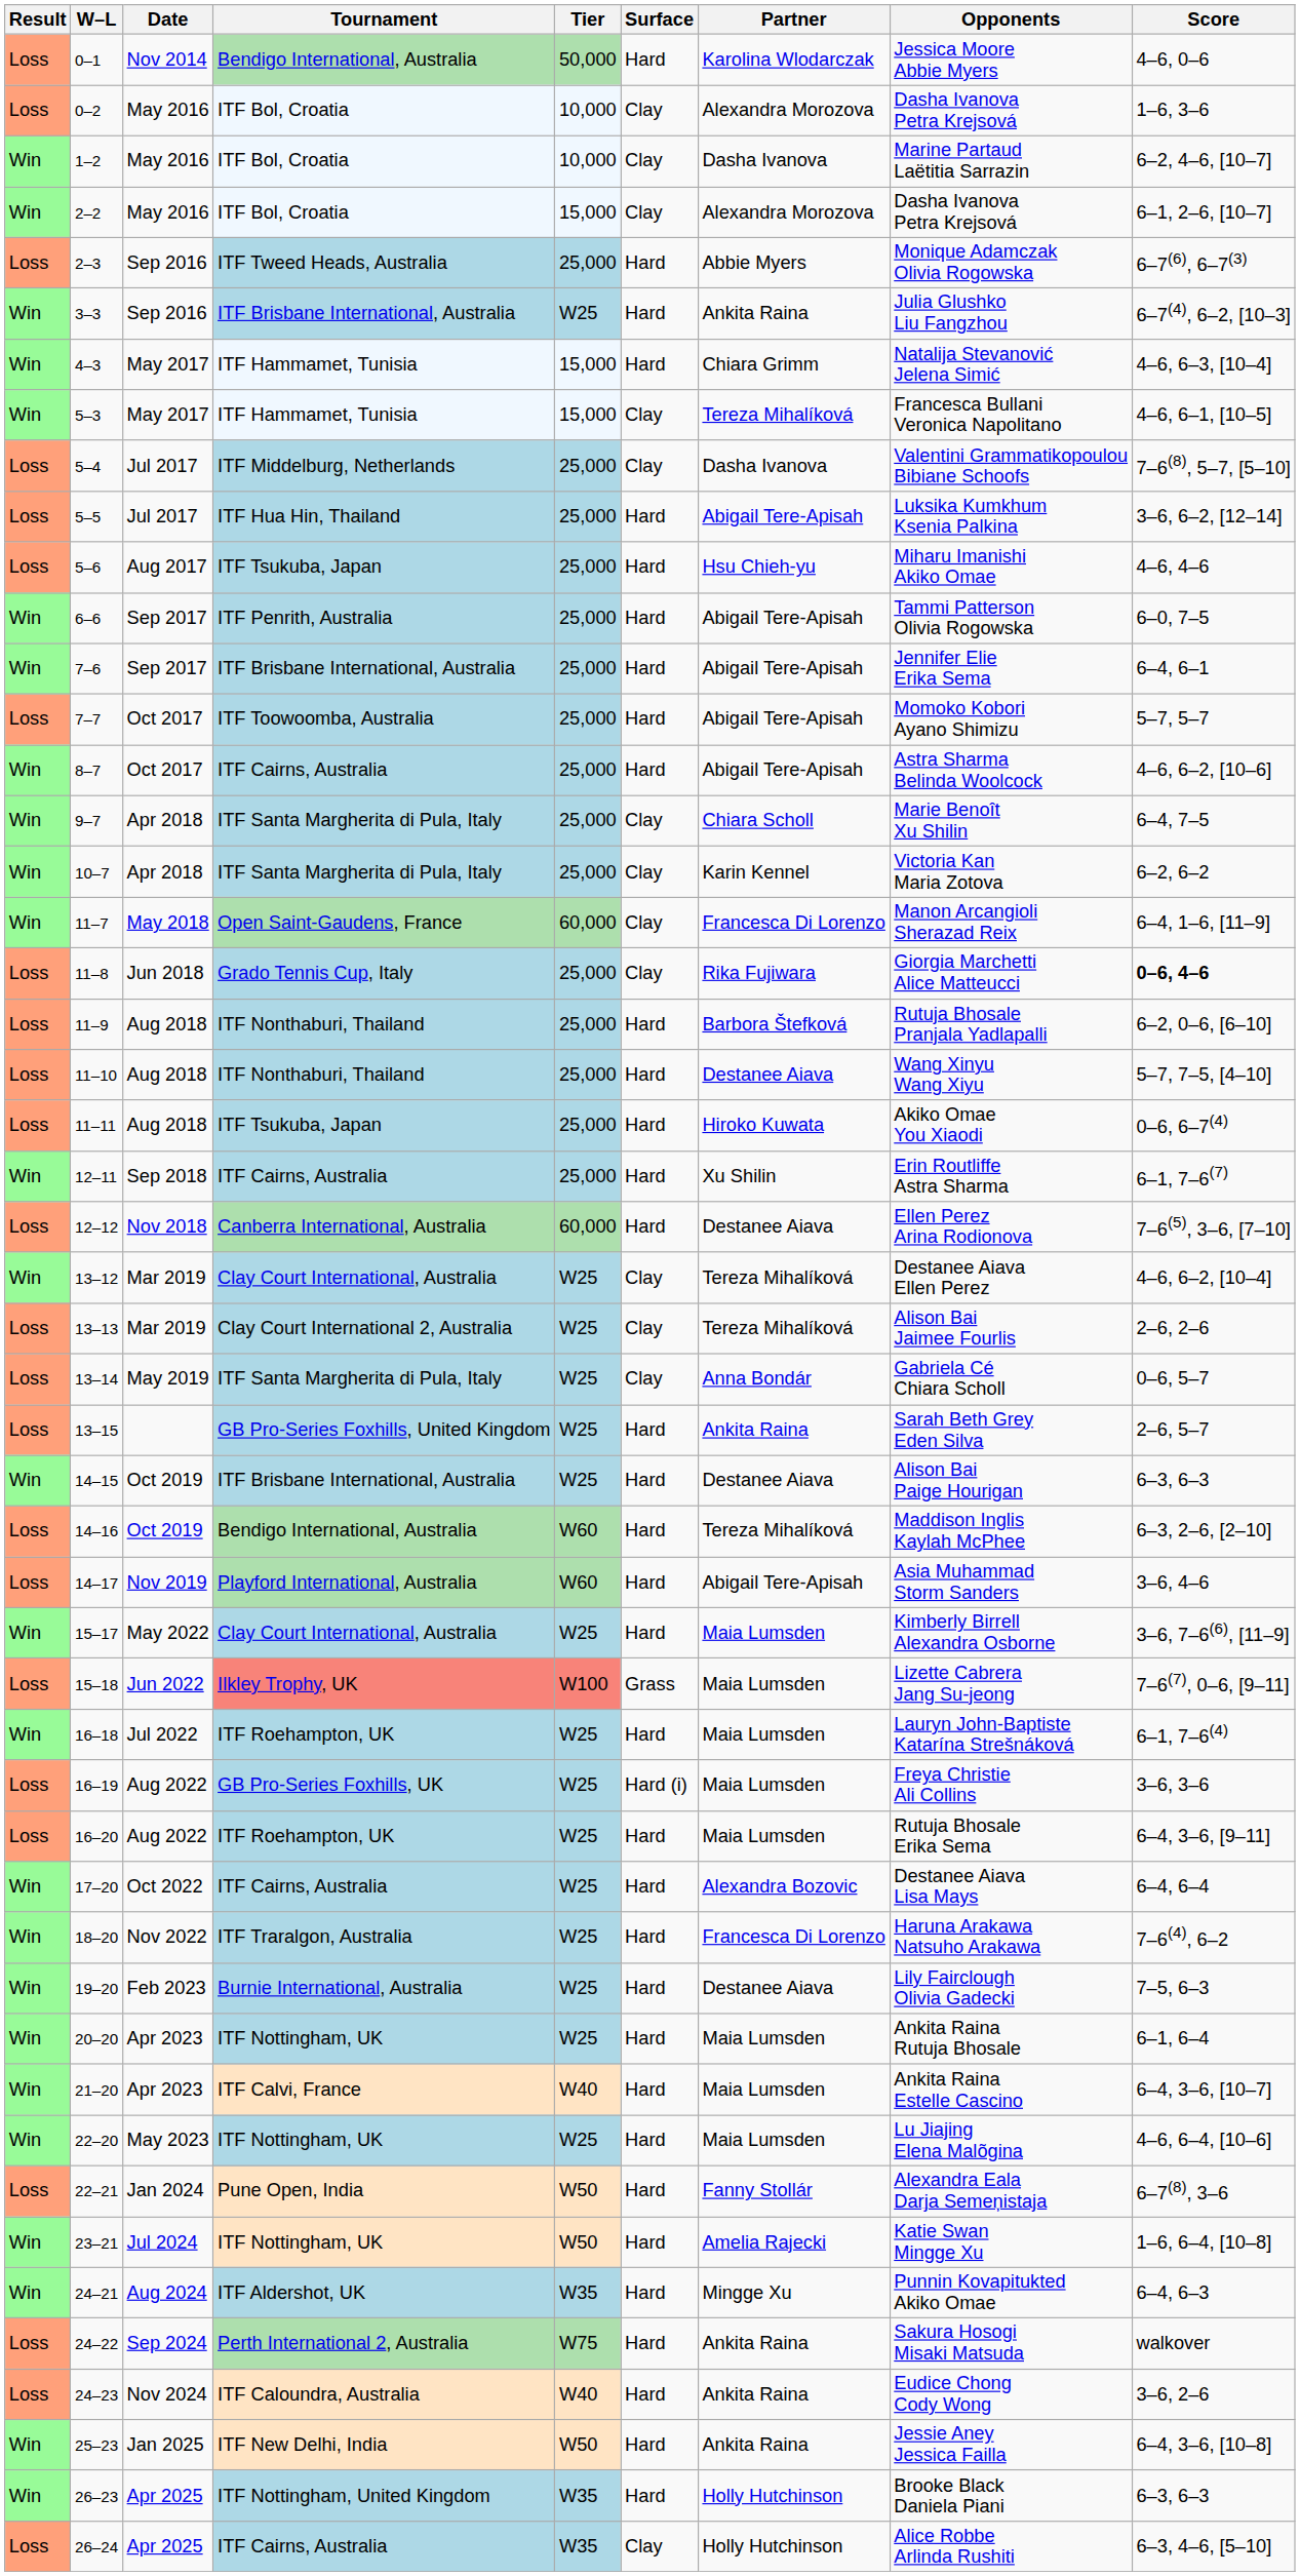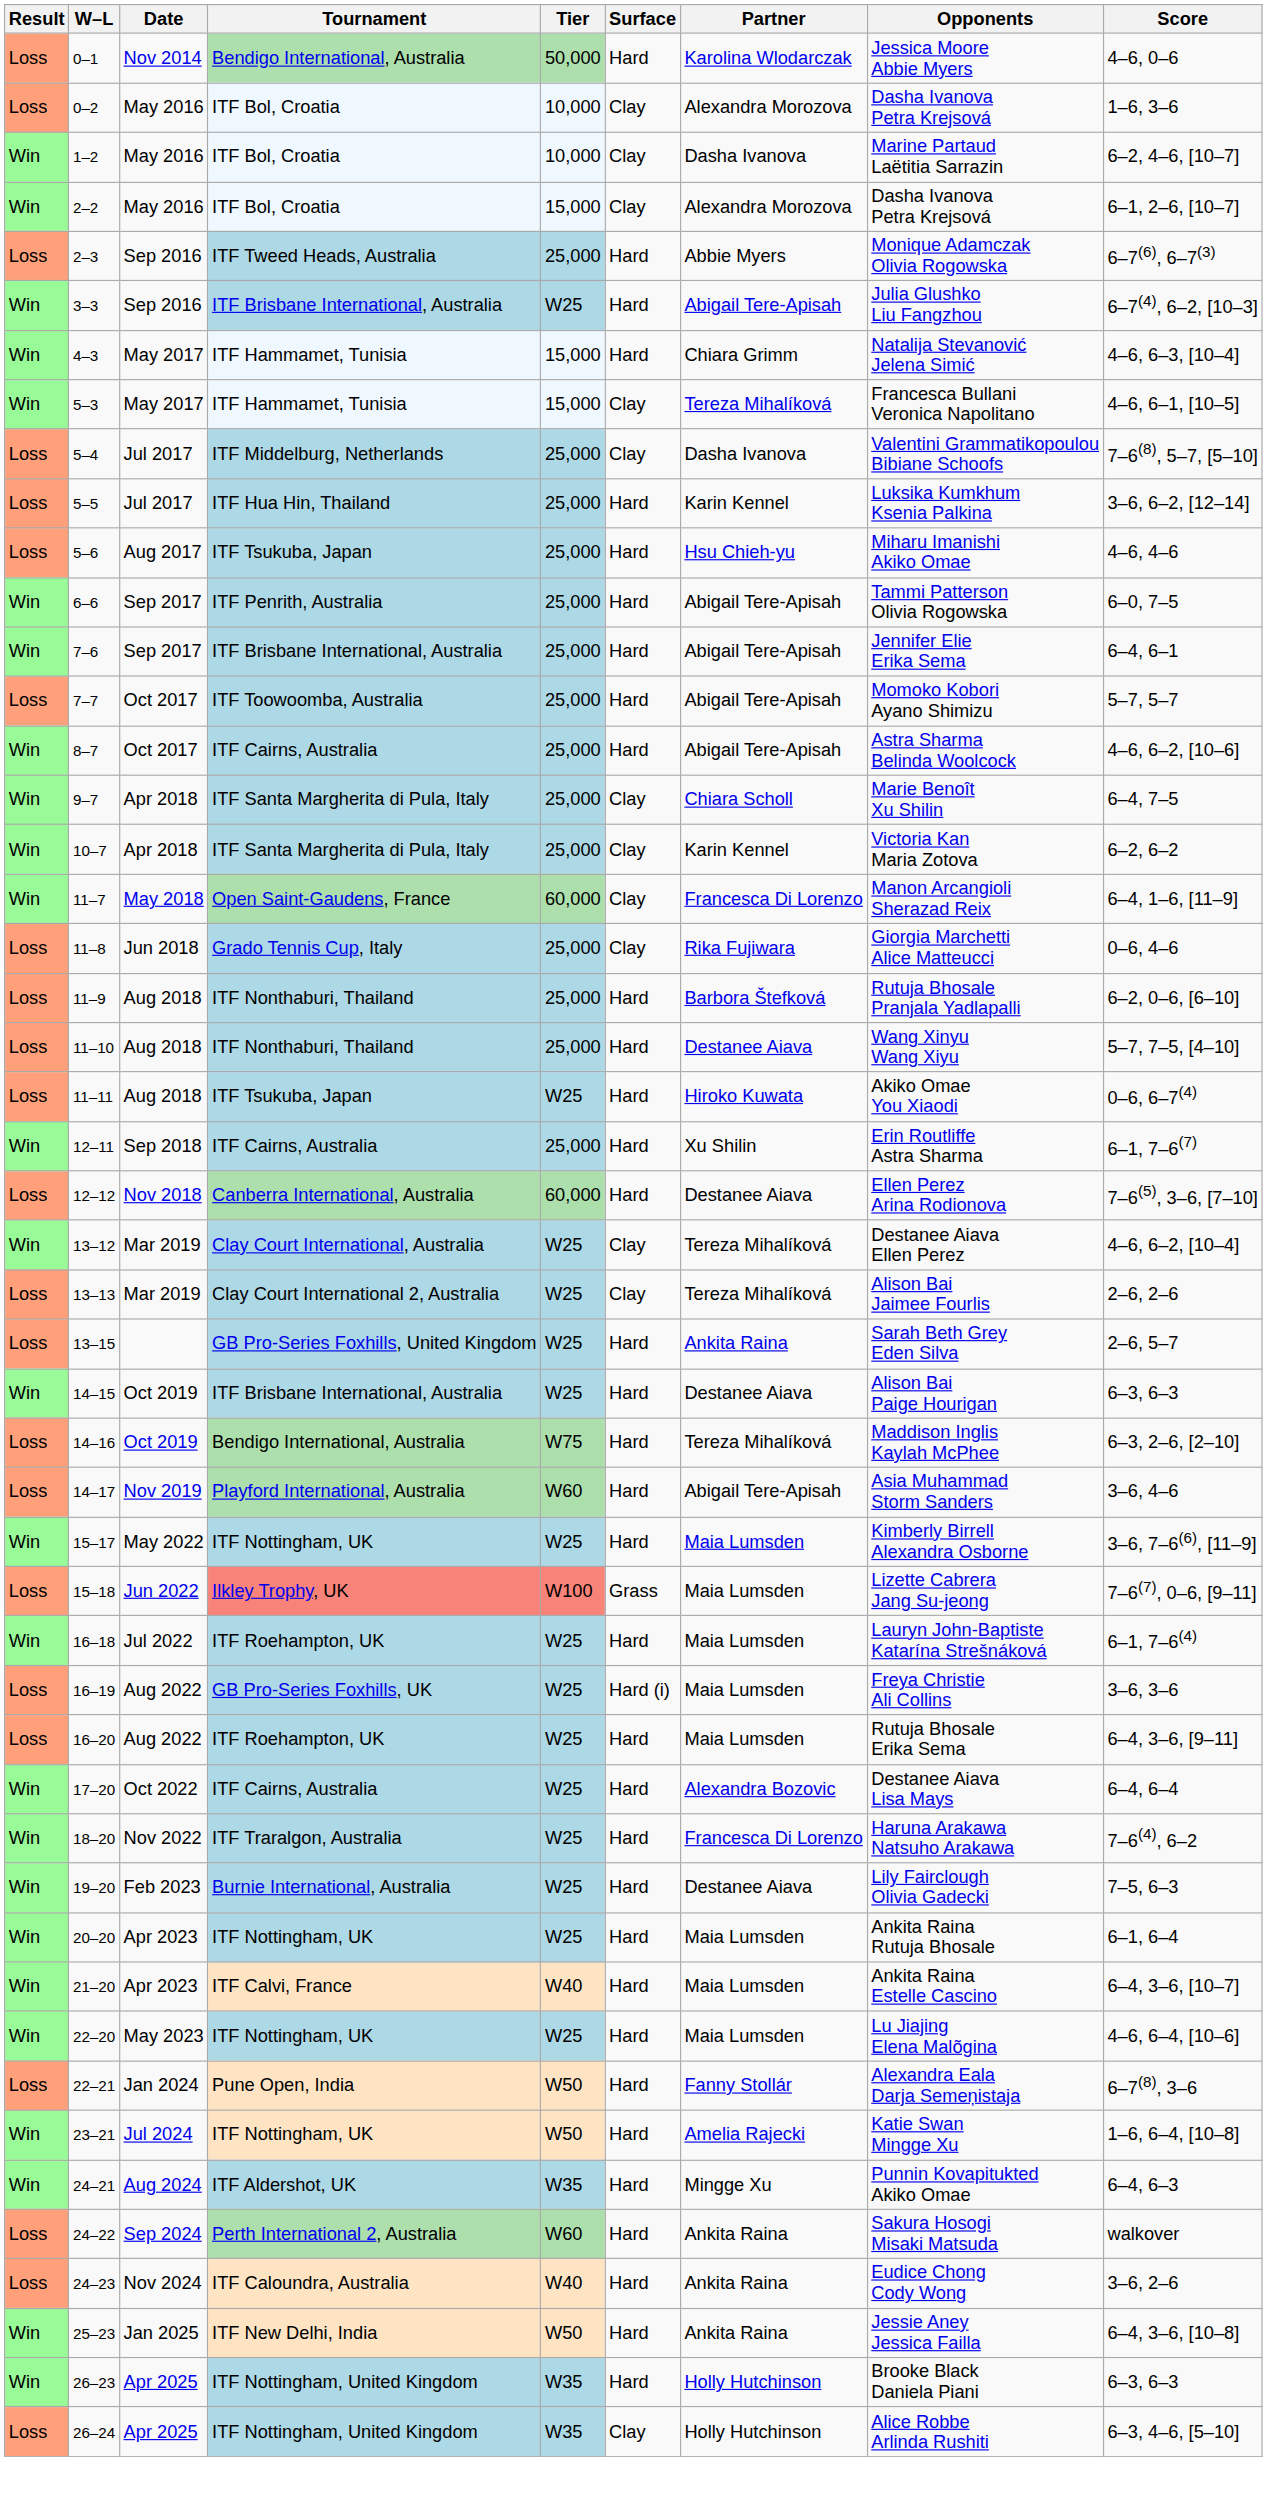3–3 | Partner: Ankita Raina -> Abigail Tere-Apisah
5–5 | Partner: Abigail Tere-Apisah -> Karin Kennel
11–8 | Score: bold -> normal
11–11 | Tier: 25,000 -> W25
- row: Loss | 13–14 | May 2019 | ITF Santa Margherita di Pula, Italy | W25 | Clay | Anna Bondár | Gabriela Cé Chiara Scholl | 0–6, 5–7
14–16 | Tier: W60 -> W75
15–17 | Tournament: Clay Court International, Australia -> ITF Nottingham, UK
24–22 | Tier: W75 -> W60
26–24 | Tournament: ITF Cairns, Australia -> ITF Nottingham, United Kingdom
